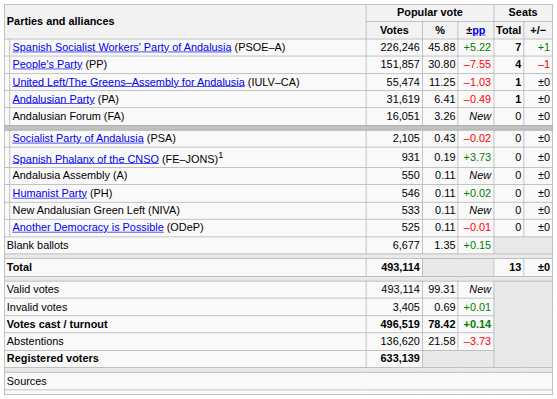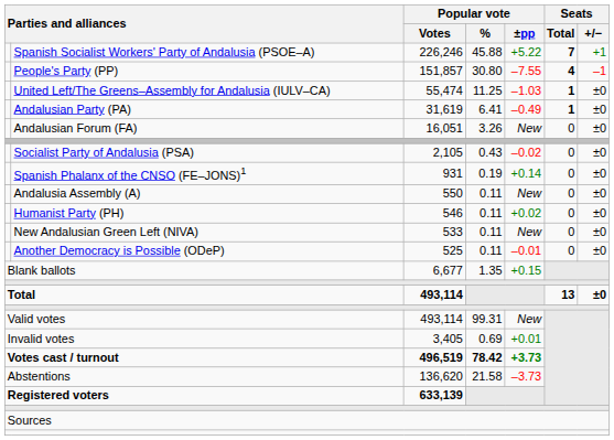Spanish Phalanx of the CNSO (FE–JONS)1 | Popular vote / ±pp: +3.73 -> +0.14
Votes cast / turnout | Popular vote / ±pp: +0.14 -> +3.73
